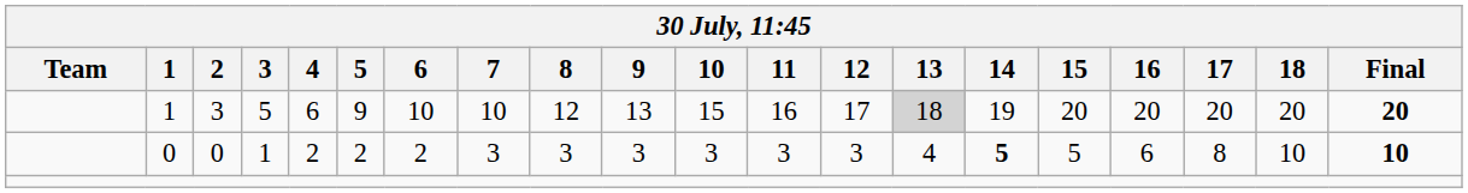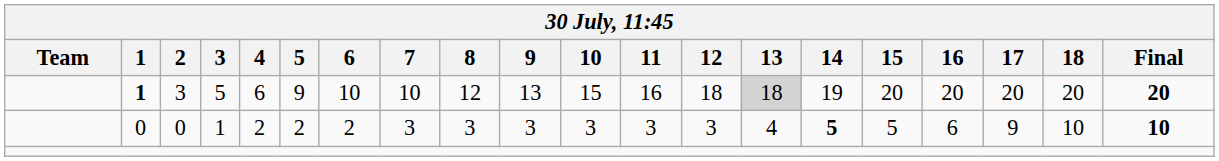row 3 | 1: normal -> bold
row 3 | 12: 17 -> 18
row 4 | 17: 8 -> 9
